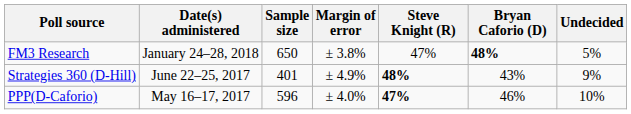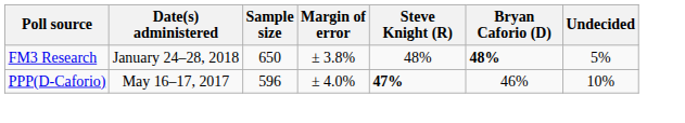FM3 Research | Steve Knight (R): 47% -> 48%
- row: Strategies 360 (D-Hill) | June 22–25, 2017 | 401 | ± 4.9% | 48% | 43% | 9%
